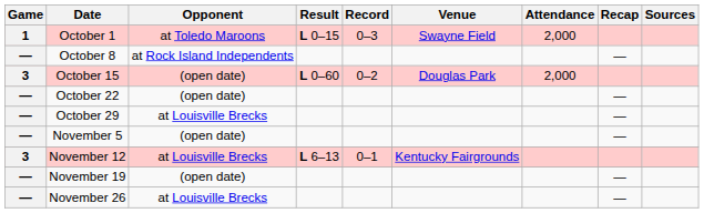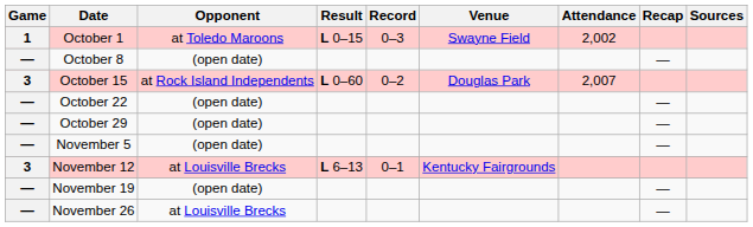October 1 | Attendance: 2,000 -> 2,002
October 8 | Opponent: at Rock Island Independents -> (open date)
October 15 | Opponent: (open date) -> at Rock Island Independents
October 15 | Attendance: 2,000 -> 2,007
October 29 | Opponent: at Louisville Brecks -> (open date)
